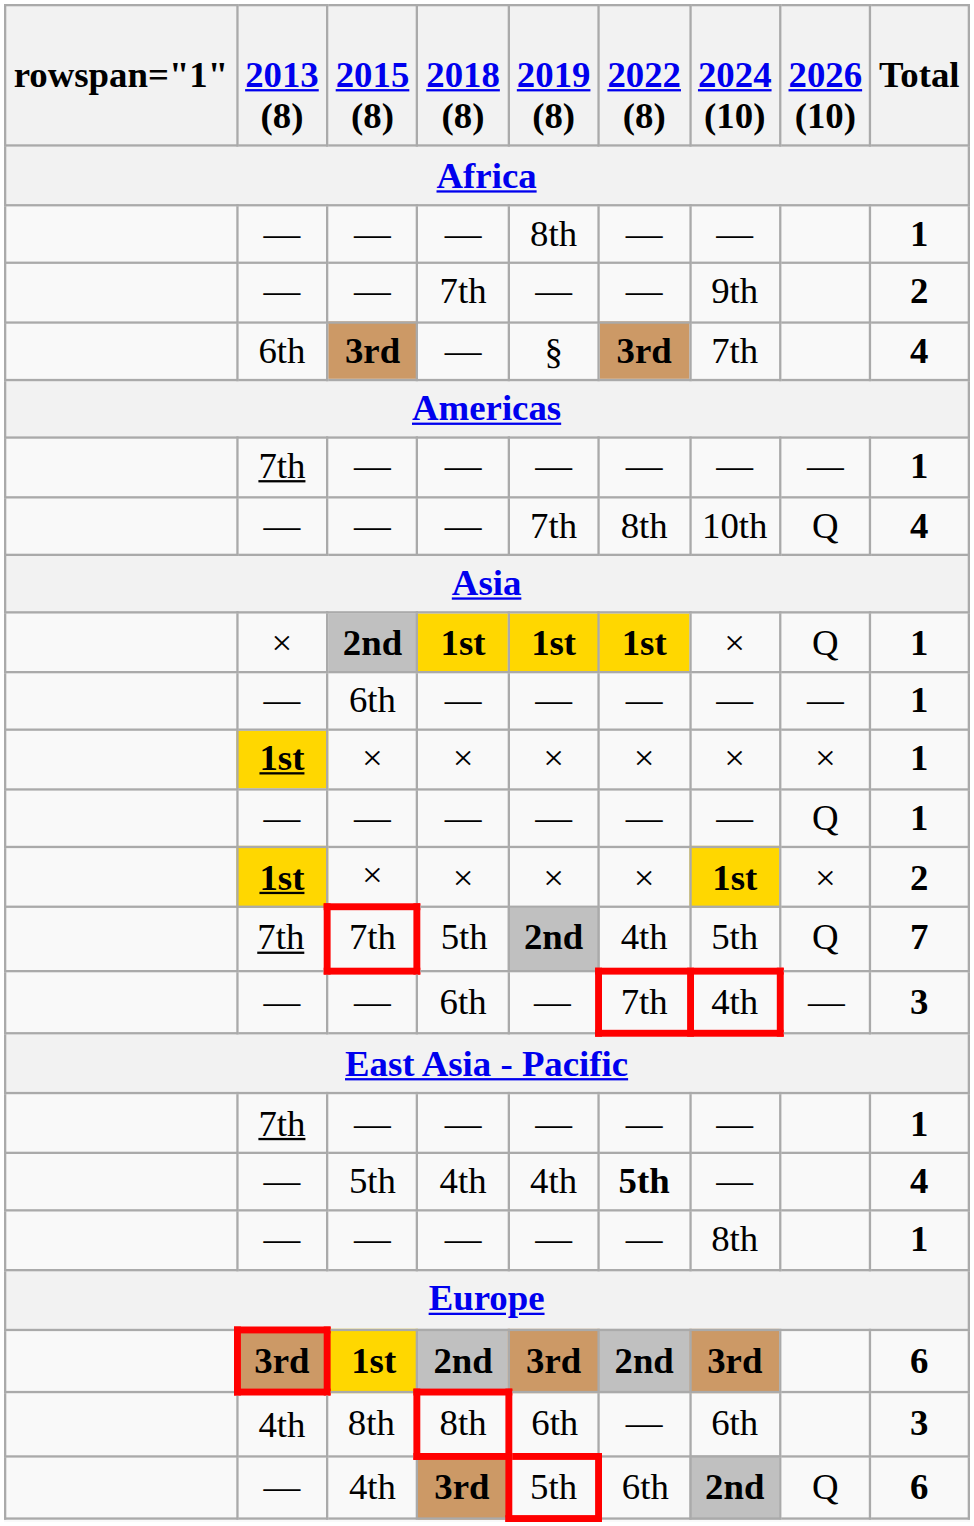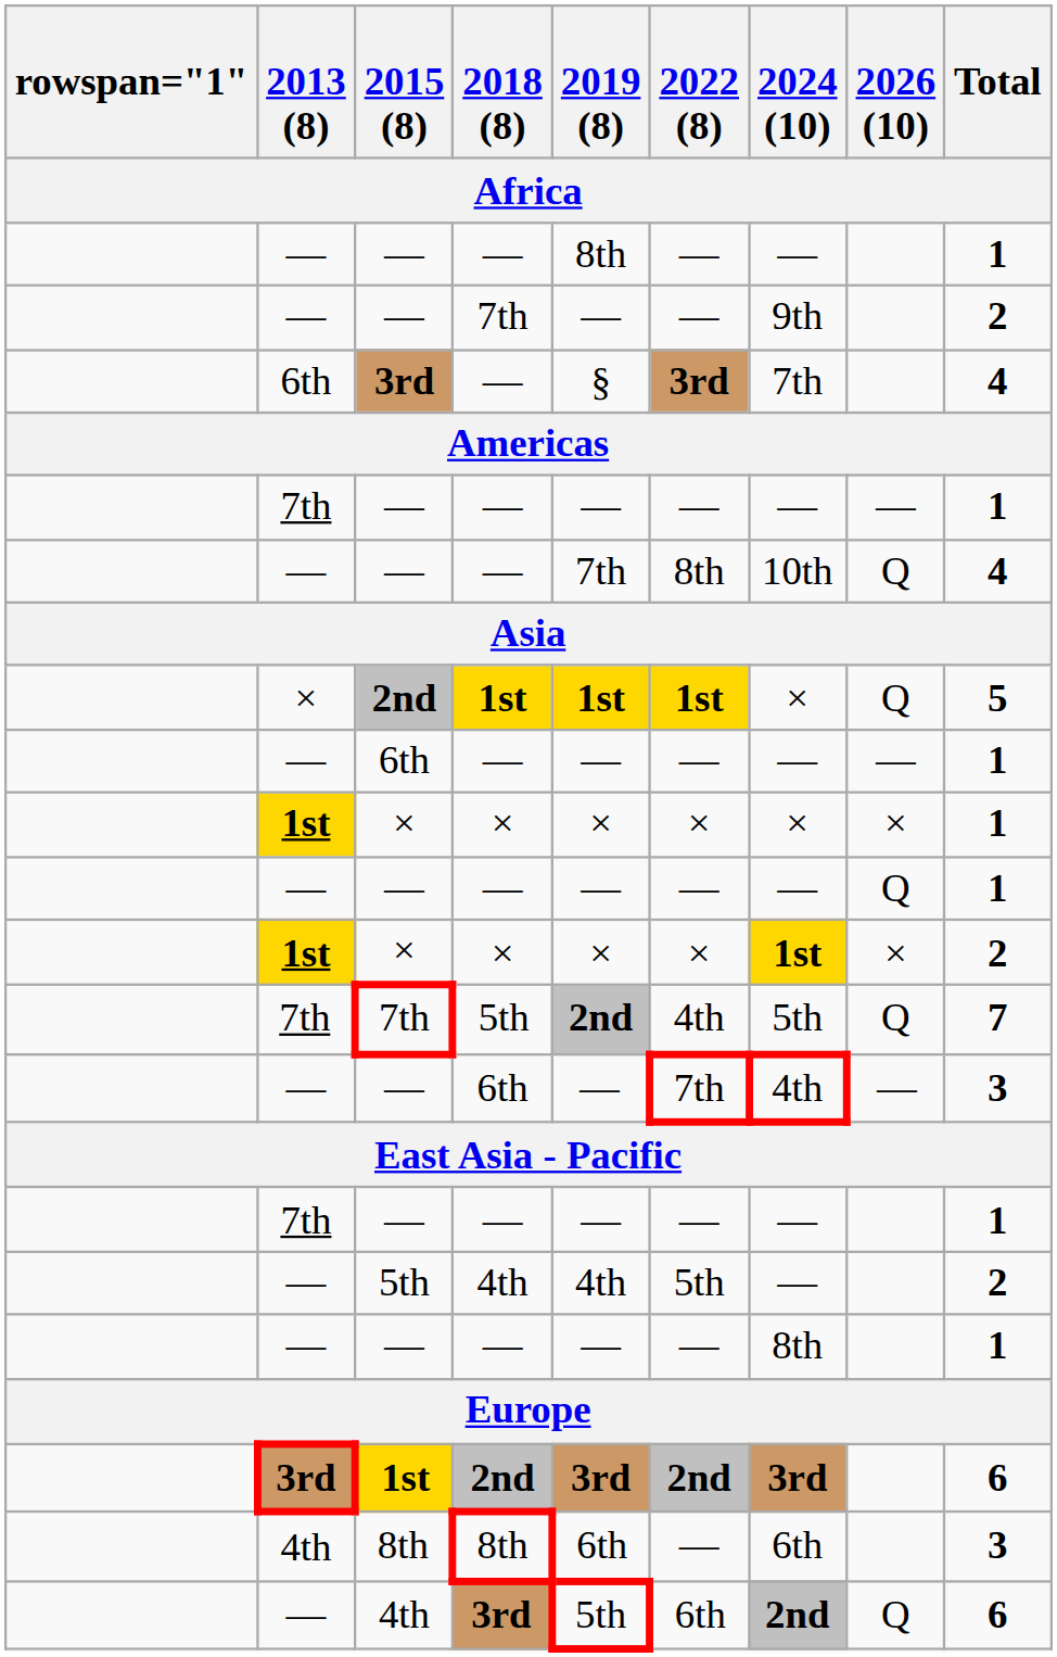row 10 | Total: 1 -> 5
row 19 | 2022 (8): bold -> normal
row 19 | Total: 4 -> 2
